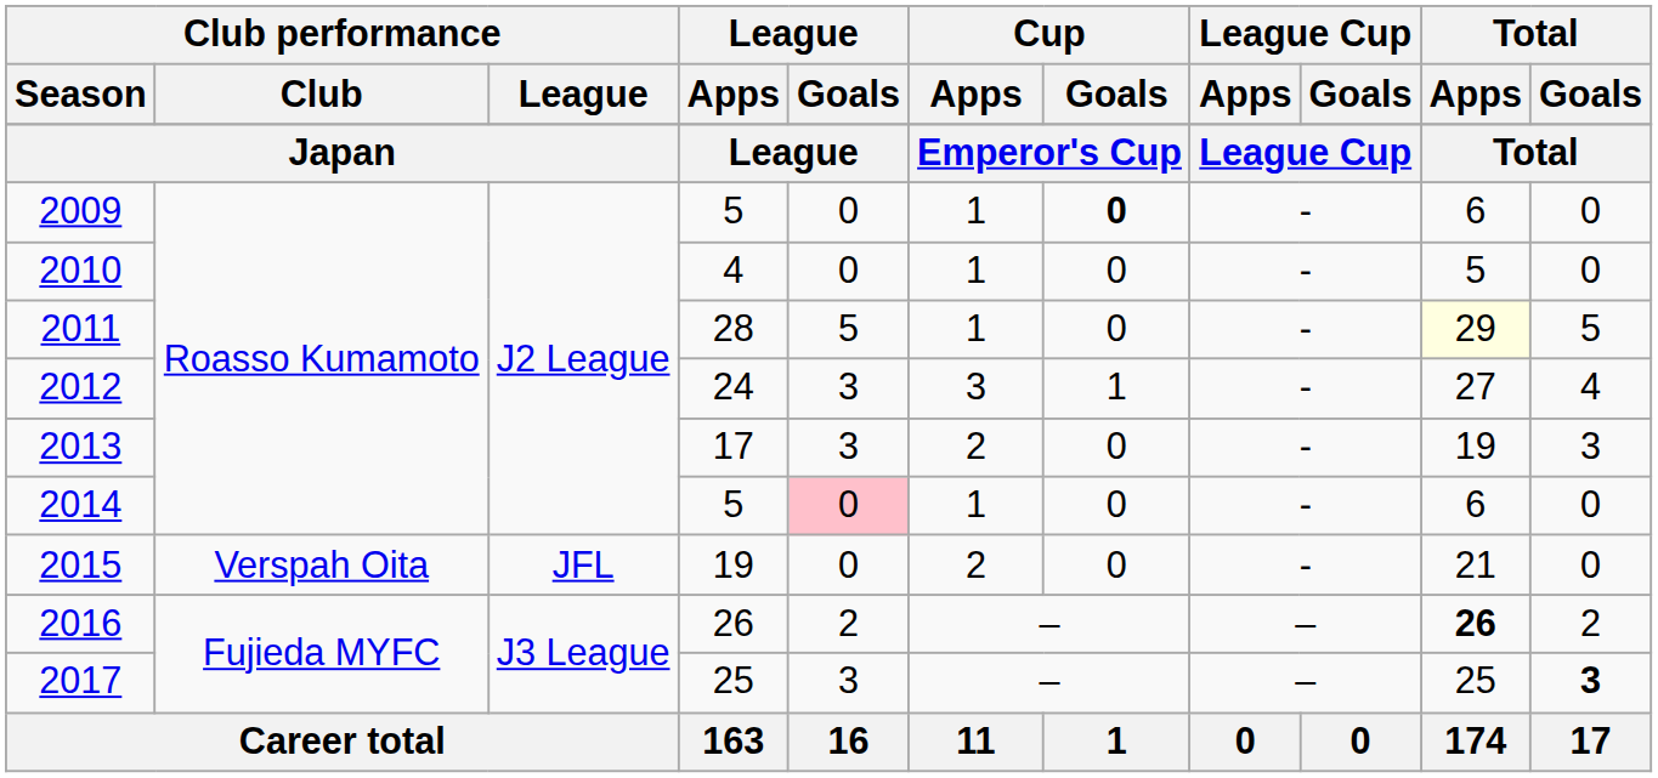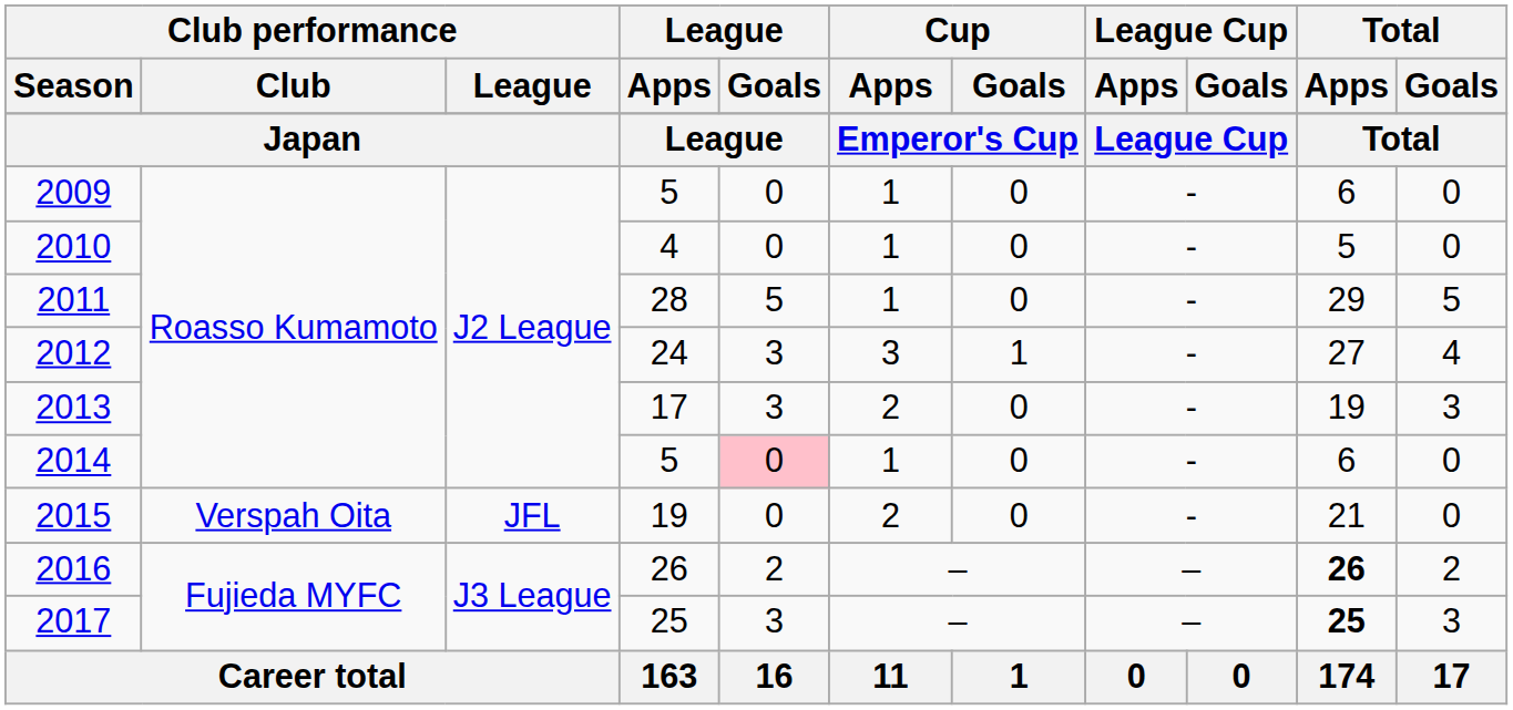2009 | Cup / Goals: bold -> normal
2011 | Total / Apps: lightyellow background -> no background
2017 | Total / Apps: normal -> bold
2017 | Total / Goals: bold -> normal
